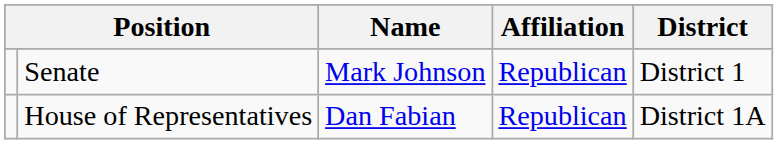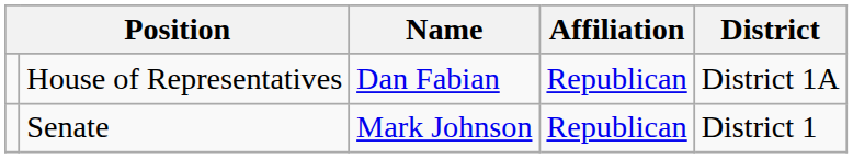rows swapped: Senate <-> House of Representatives
